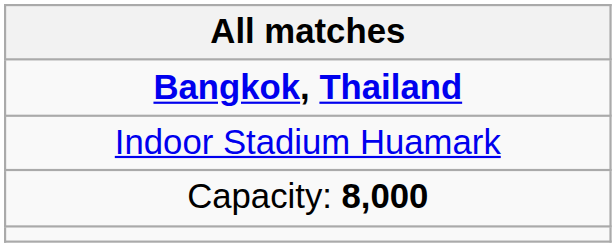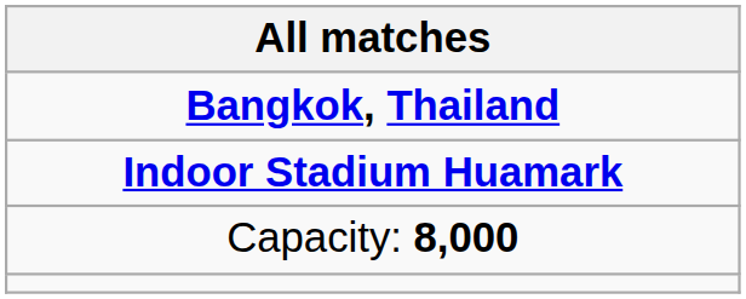row 3 | column 1: normal -> bold
